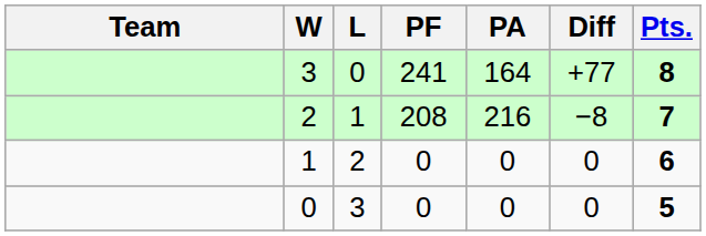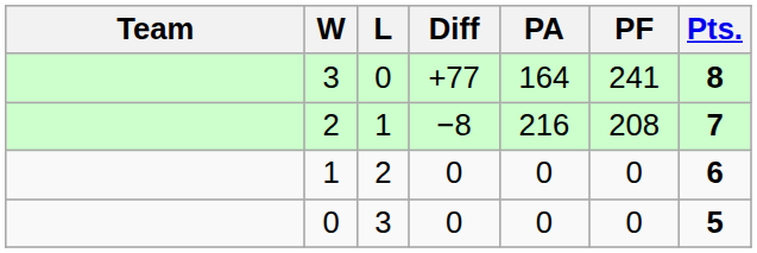columns swapped: PF <-> Diff
